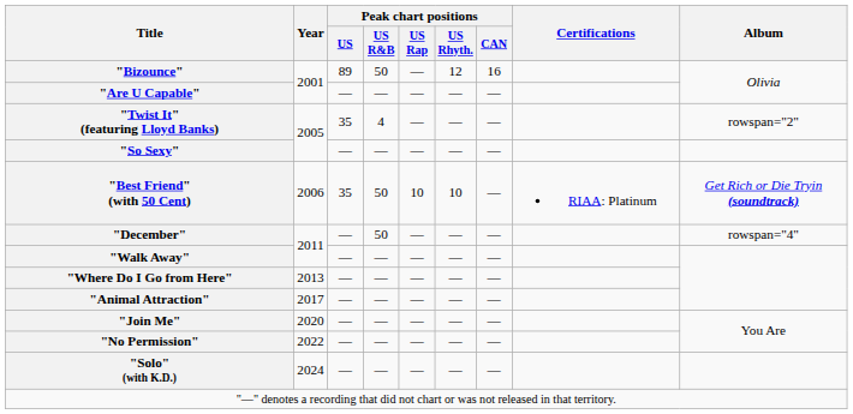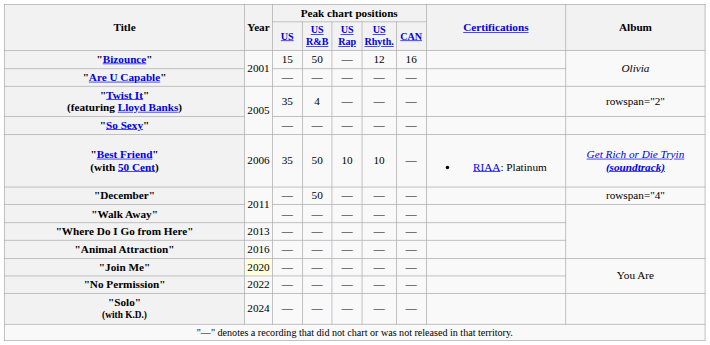"Bizounce" | Peak chart positions / US: 89 -> 15
"Animal Attraction" | Year: 2017 -> 2016
"Join Me" | Year: no background -> lightyellow background
